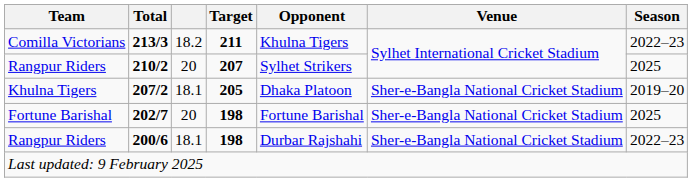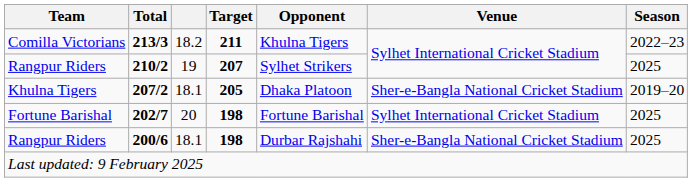210/2 | column 3: 20 -> 19
202/7 | Venue: Sher-e-Bangla National Cricket Stadium -> Sylhet International Cricket Stadium
200/6 | Season: 2022–23 -> 2025
